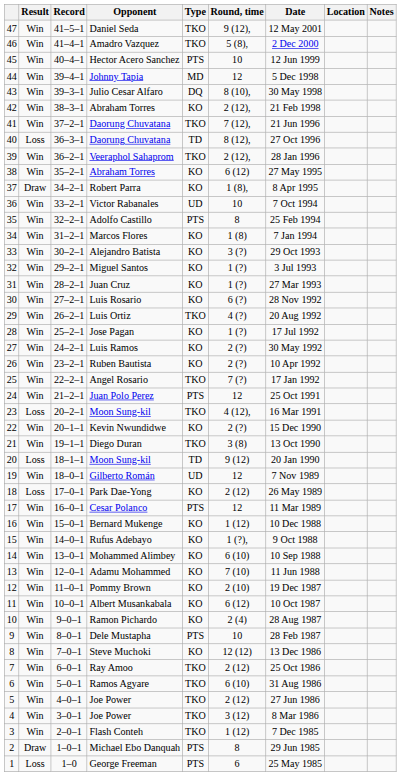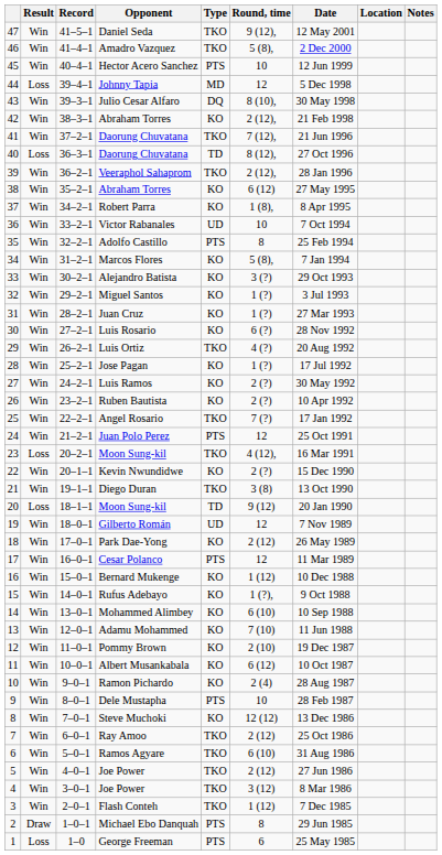Johnny Tapia | Result: Win -> Loss
Robert Parra | Result: Draw -> Win
Marcos Flores | Round, time: 1 (8) -> 5 (8),
Park Dae-Yong | Result: Loss -> Win
